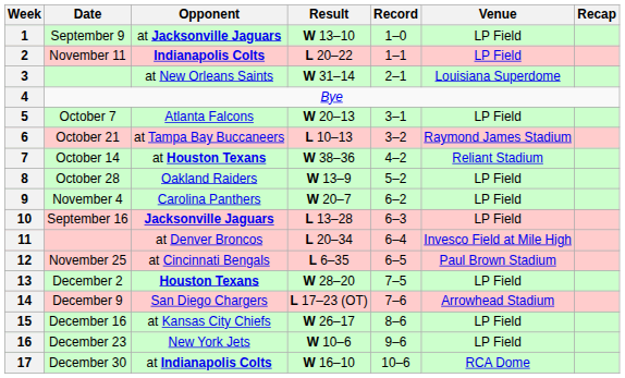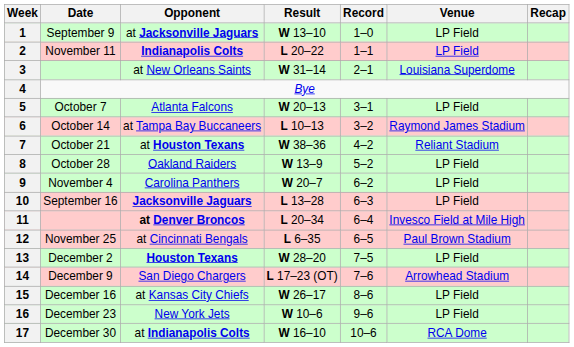6 | Date: October 21 -> October 14
7 | Date: October 14 -> October 21
11 | Opponent: normal -> bold
